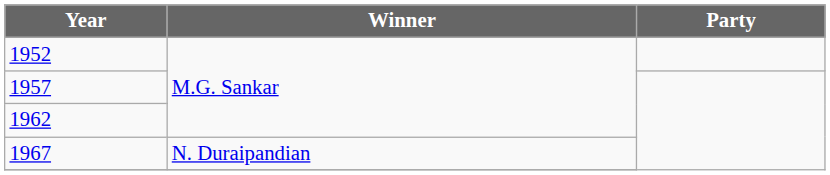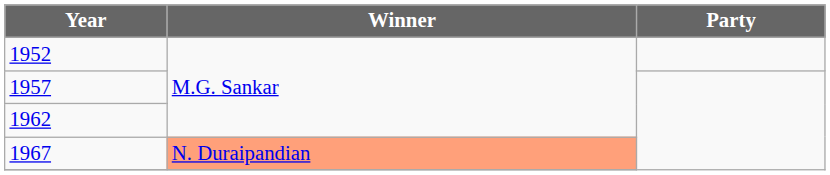1967 | Winner: no background -> lightsalmon background
